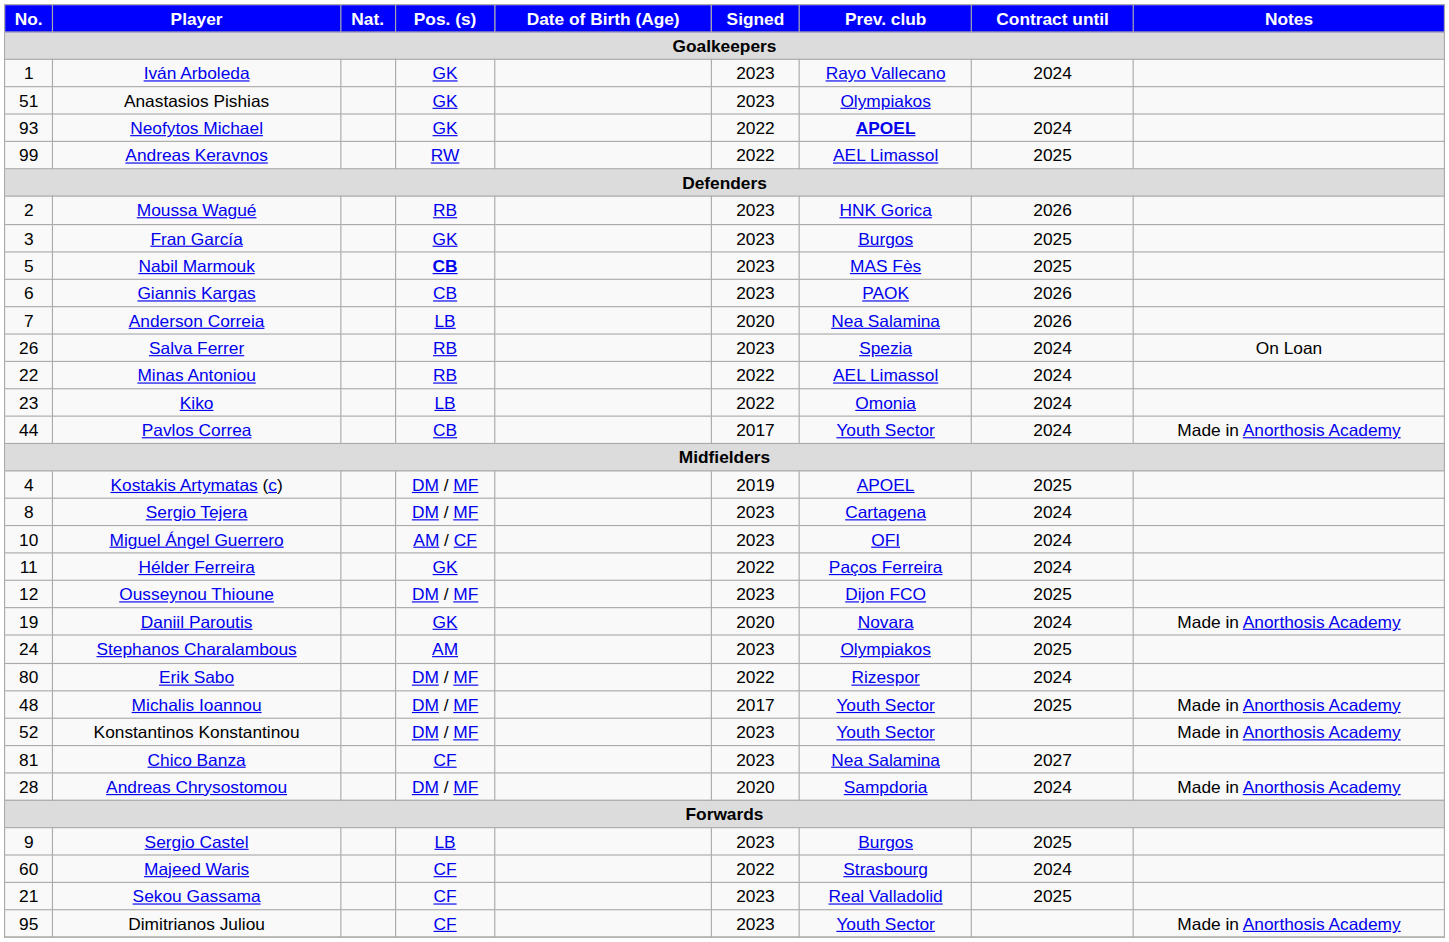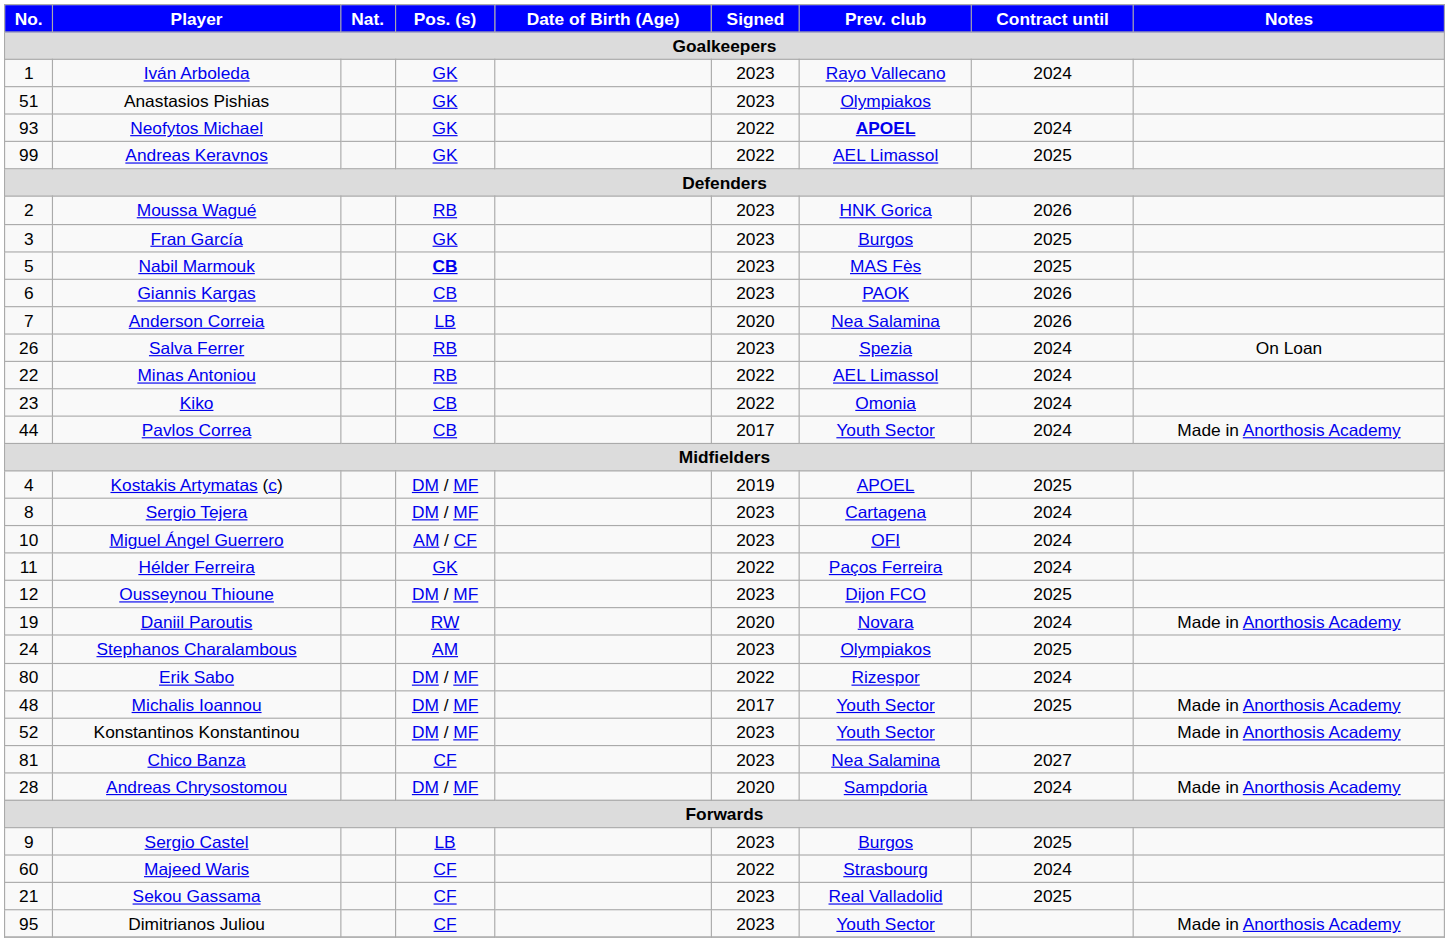Andreas Keravnos | Pos. (s): RW -> GK
Kiko | Pos. (s): LB -> CB
Daniil Paroutis | Pos. (s): GK -> RW
